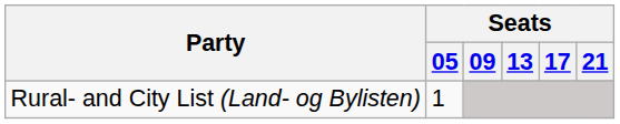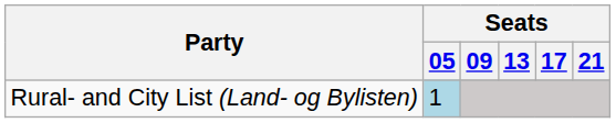Rural- and City List (Land- og Bylisten) | Seats / 05: no background -> lightblue background
